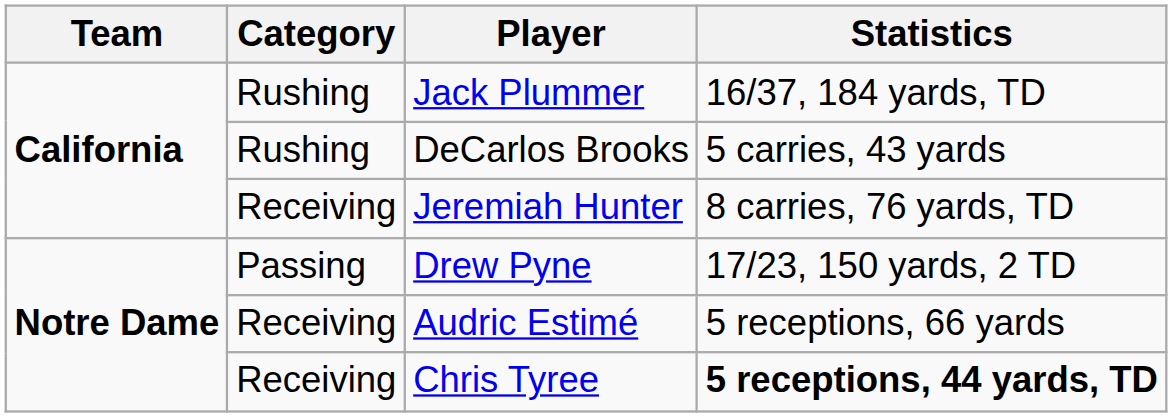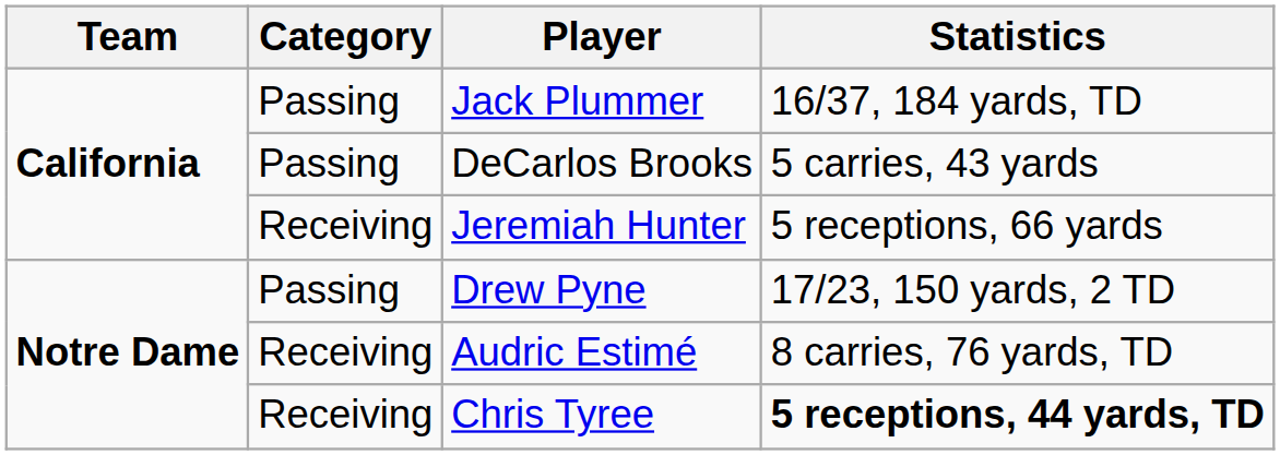Jack Plummer | Category: Rushing -> Passing
DeCarlos Brooks | Category: Rushing -> Passing
Jeremiah Hunter | Statistics: 8 carries, 76 yards, TD -> 5 receptions, 66 yards
Audric Estimé | Statistics: 5 receptions, 66 yards -> 8 carries, 76 yards, TD
